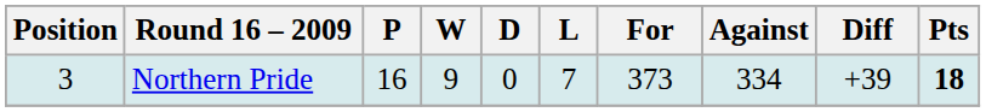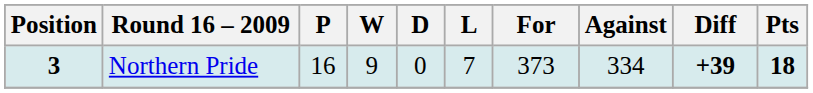Northern Pride | Position: normal -> bold
Northern Pride | Diff: normal -> bold
